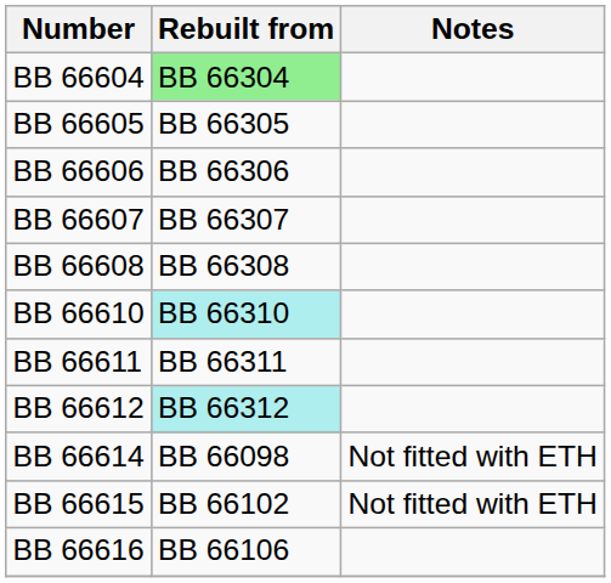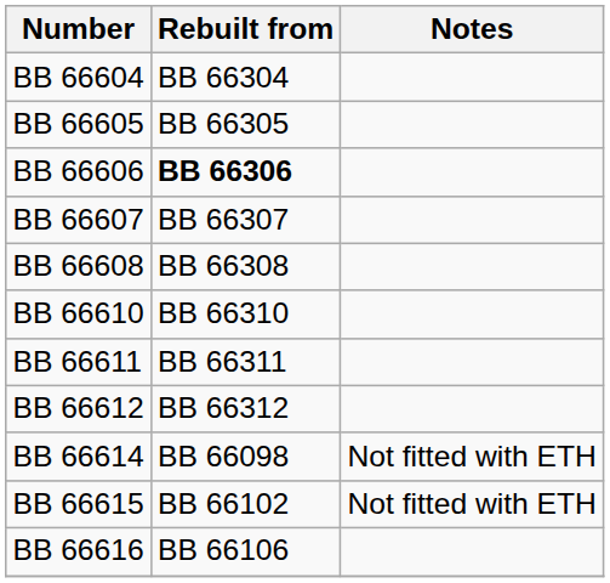BB 66604 | Rebuilt from: lightgreen background -> no background
BB 66606 | Rebuilt from: normal -> bold
BB 66610 | Rebuilt from: paleturquoise background -> no background
BB 66612 | Rebuilt from: paleturquoise background -> no background
